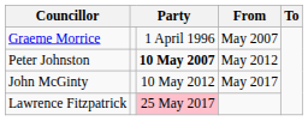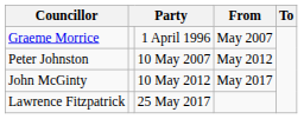Peter Johnston | column 3: bold -> normal
Lawrence Fitzpatrick | column 3: pink background -> no background
